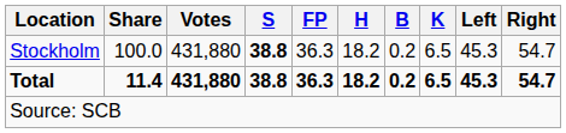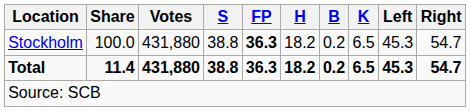Stockholm | S: bold -> normal
Stockholm | FP: normal -> bold
